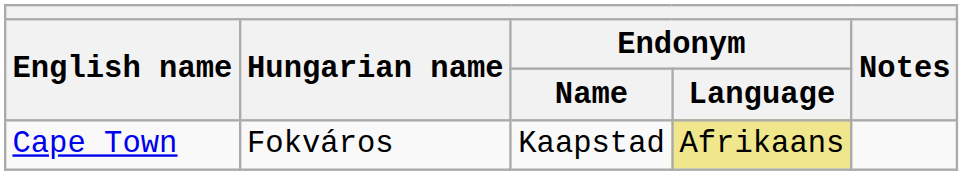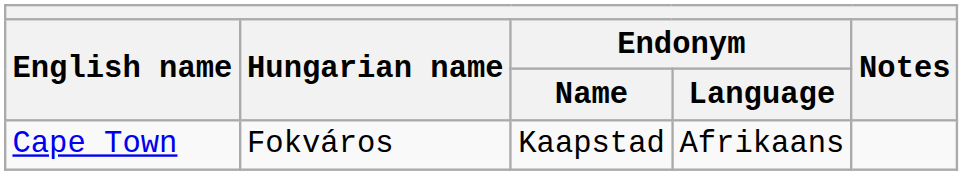Cape Town | Endonym / Language: khaki background -> no background
